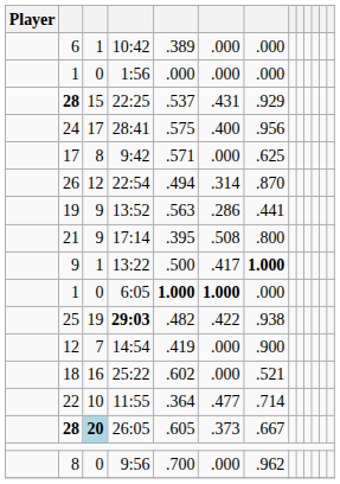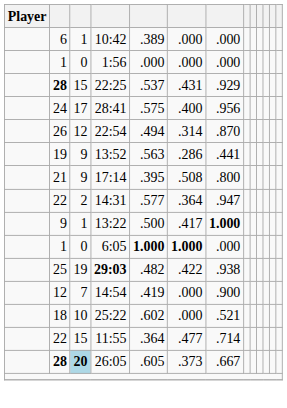- row: 17 | 8 | 9:42 | .571 | .000 | .625
+ row: 22 | 2 | 14:31 | .577 | .364 | .947
25:22 | column 3: 16 -> 10
11:55 | column 3: 10 -> 15
- row: 8 | 0 | 9:56 | .700 | .000 | .962
